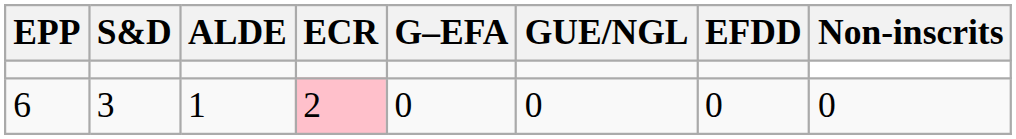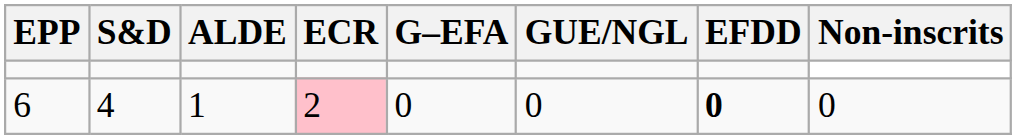6 | S&D: 3 -> 4
6 | EFDD: normal -> bold
